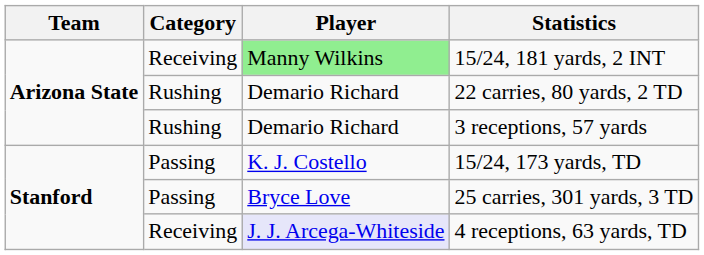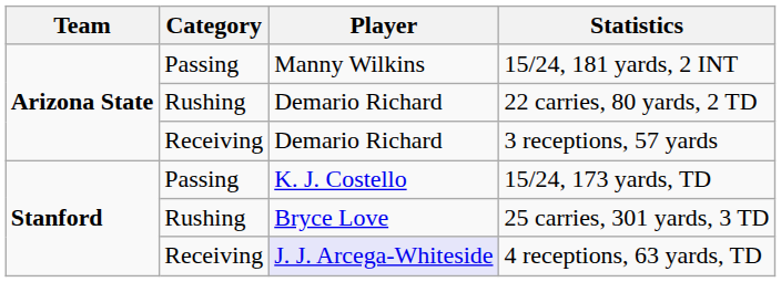15/24, 181 yards, 2 INT | Category: Receiving -> Passing
15/24, 181 yards, 2 INT | Player: lightgreen background -> no background
3 receptions, 57 yards | Category: Rushing -> Receiving
25 carries, 301 yards, 3 TD | Category: Passing -> Rushing
